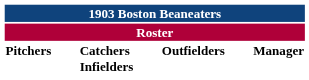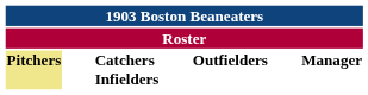Pitchers | column 1: no background -> khaki background
